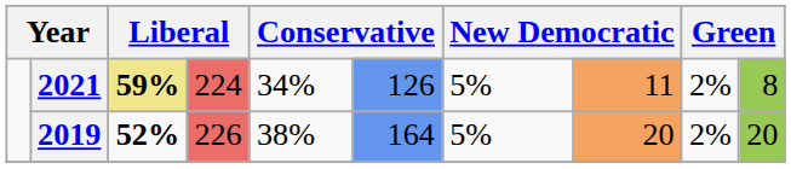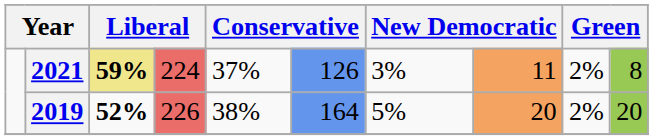2021 | column 5: 34% -> 37%
2021 | column 7: 5% -> 3%
